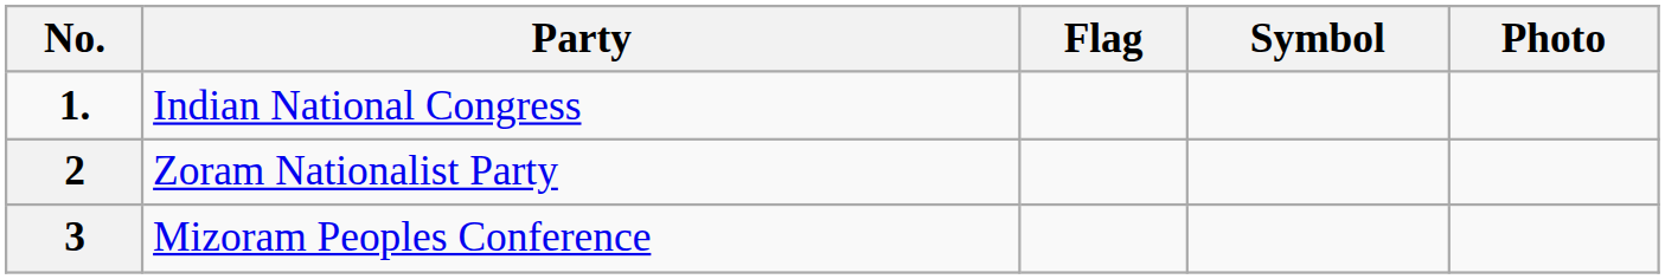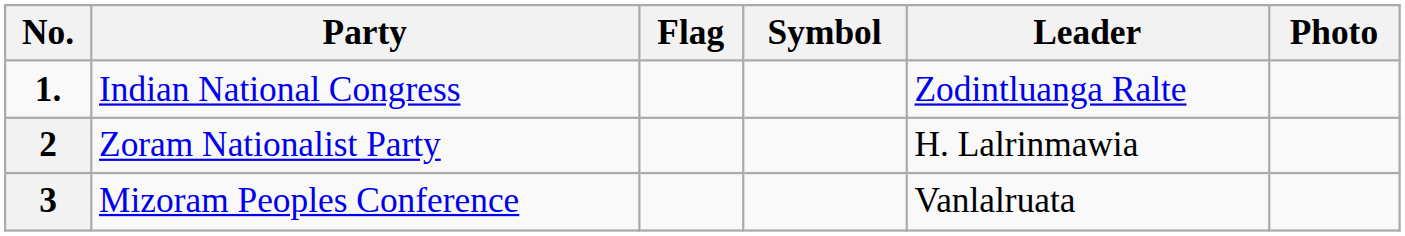+ column: Leader | Zodintluanga Ralte | H. Lalrinmawia | Vanlalruata
